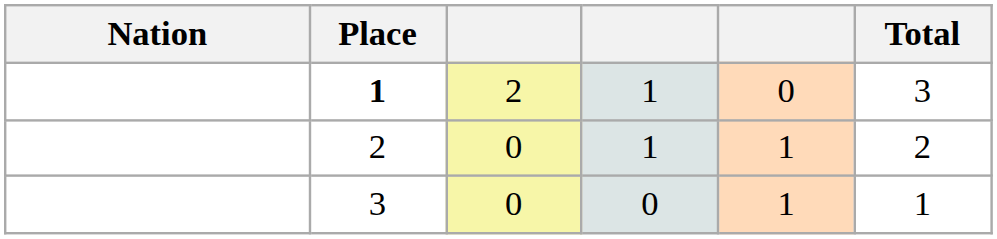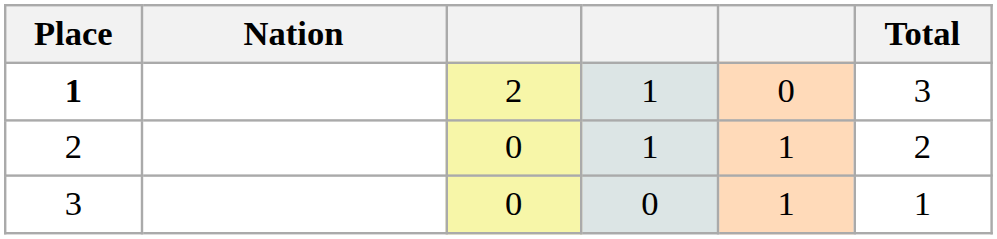columns swapped: Place <-> Nation
